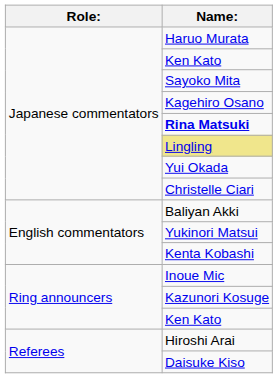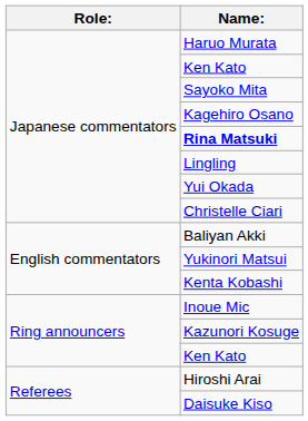row 7 | Name:: khaki background -> no background
